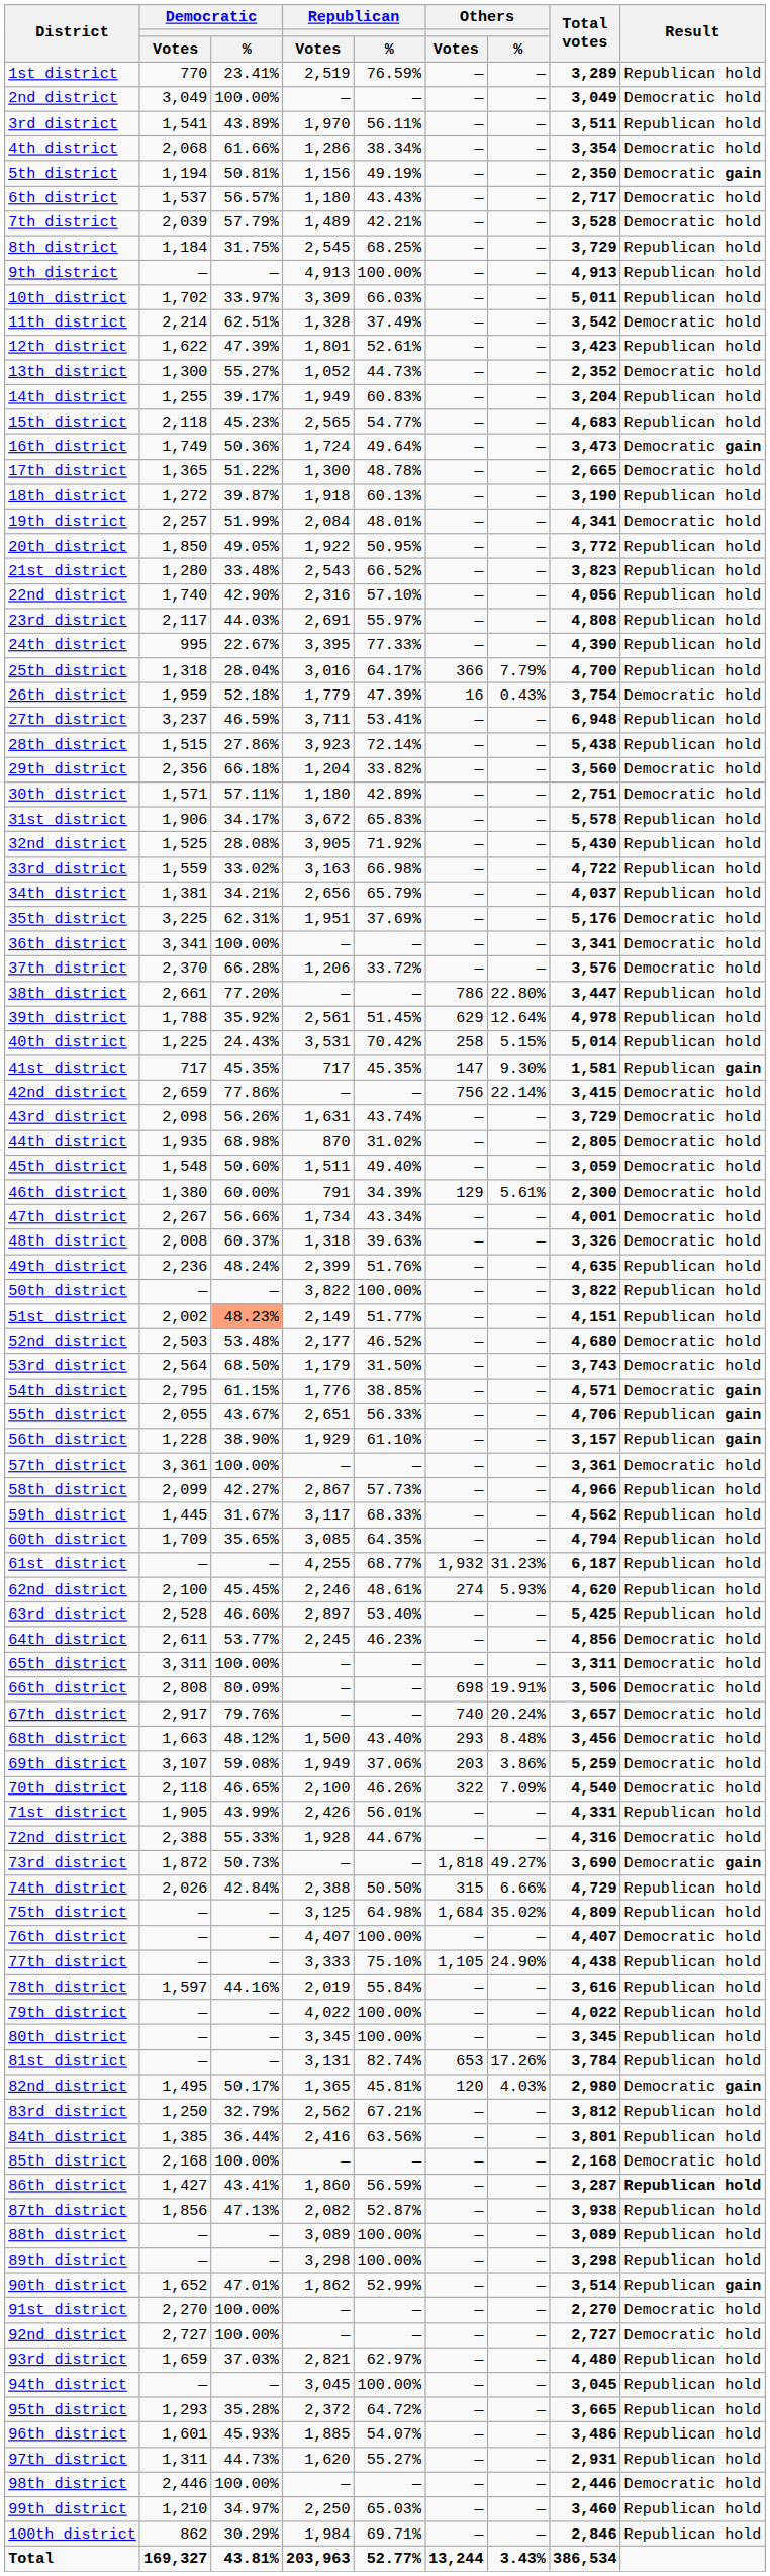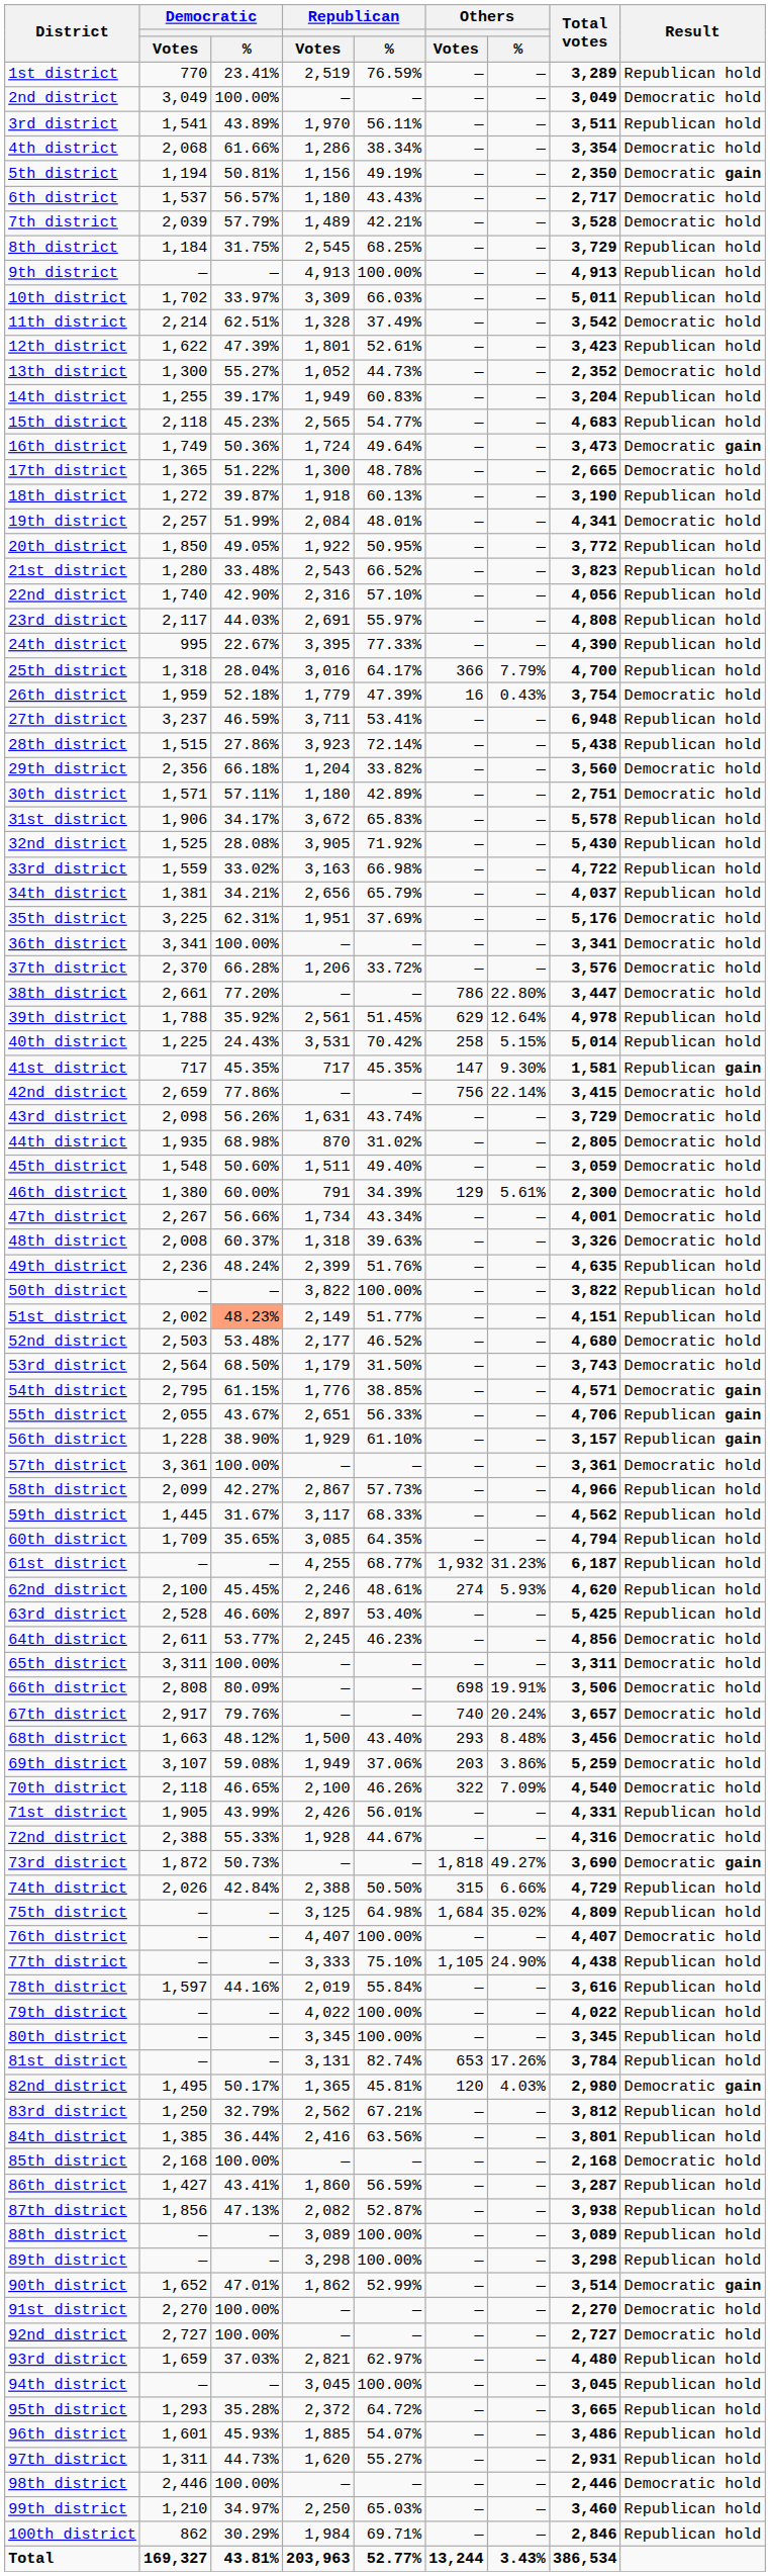38th district | Result: Republican hold -> Democratic hold
86th district | Result: bold -> normal
90th district | Result: Republican gain -> Democratic gain
